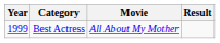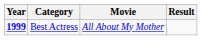row 2 | Year: normal -> bold
